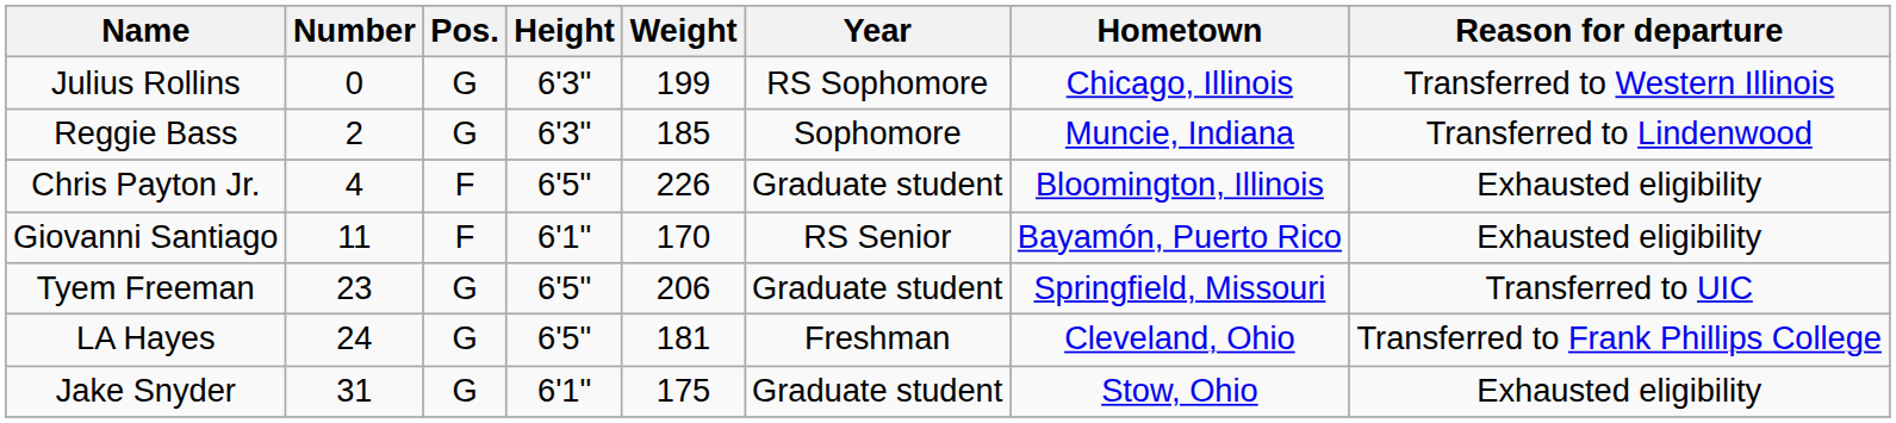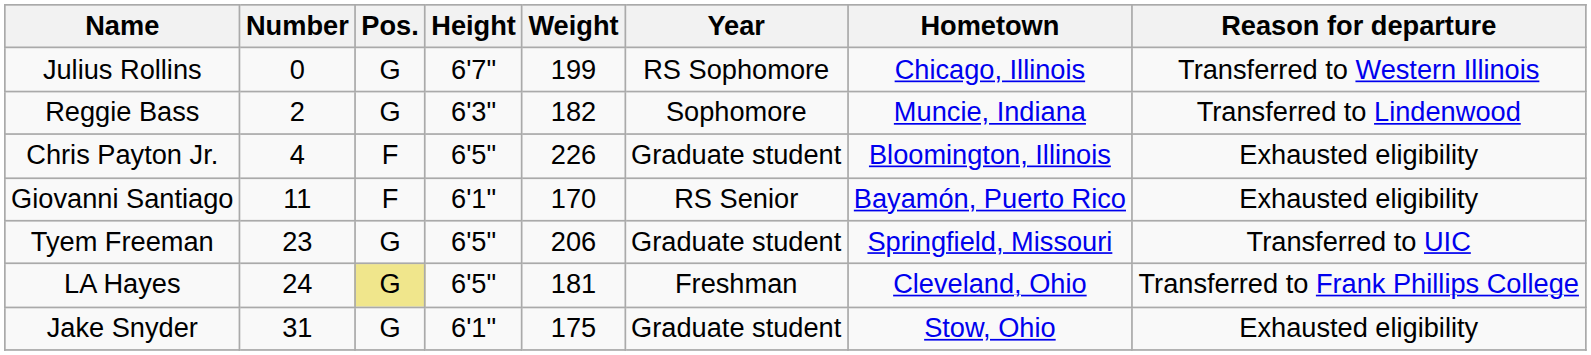Julius Rollins | Height: 6'3" -> 6'7"
Reggie Bass | Weight: 185 -> 182
LA Hayes | Pos.: no background -> khaki background
